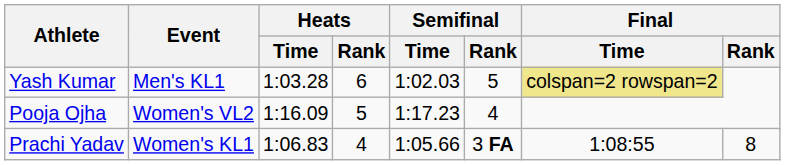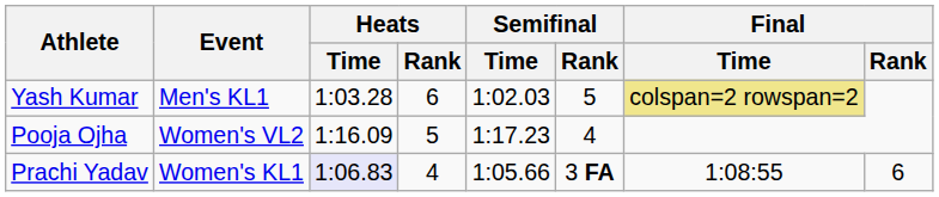Prachi Yadav | Heats / Time: no background -> lavender background
Prachi Yadav | Final / Rank: 8 -> 6
